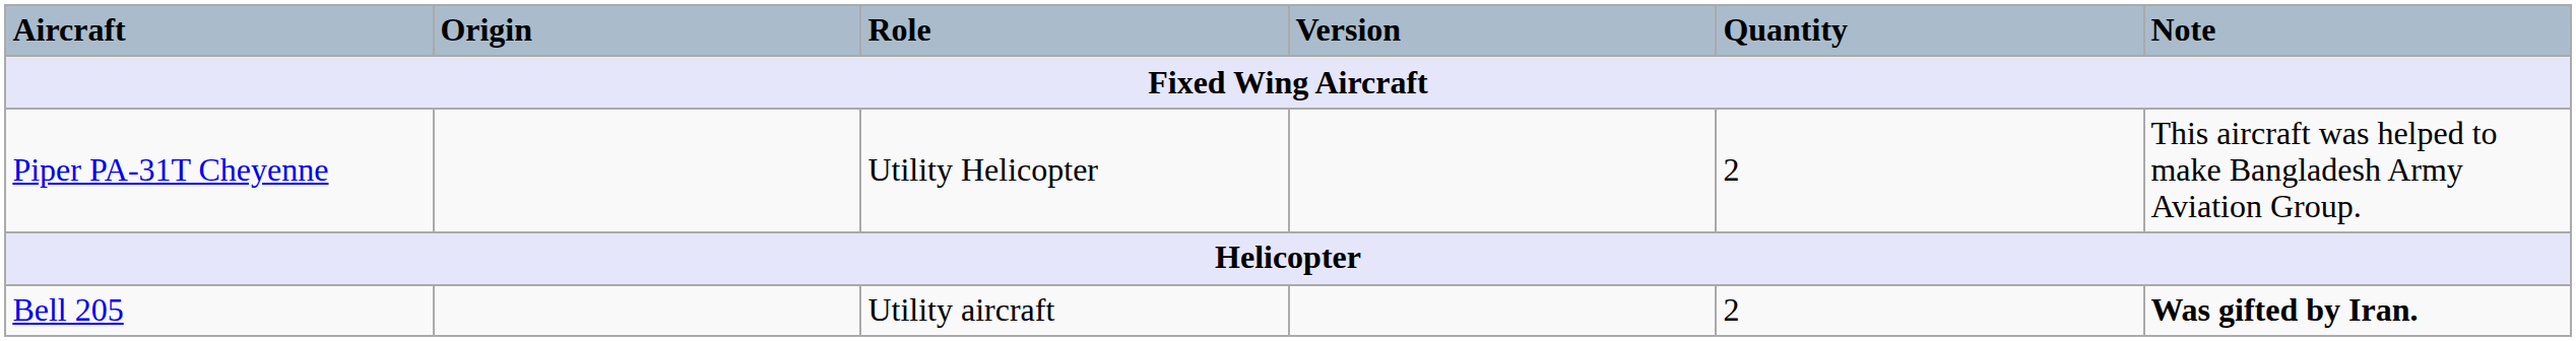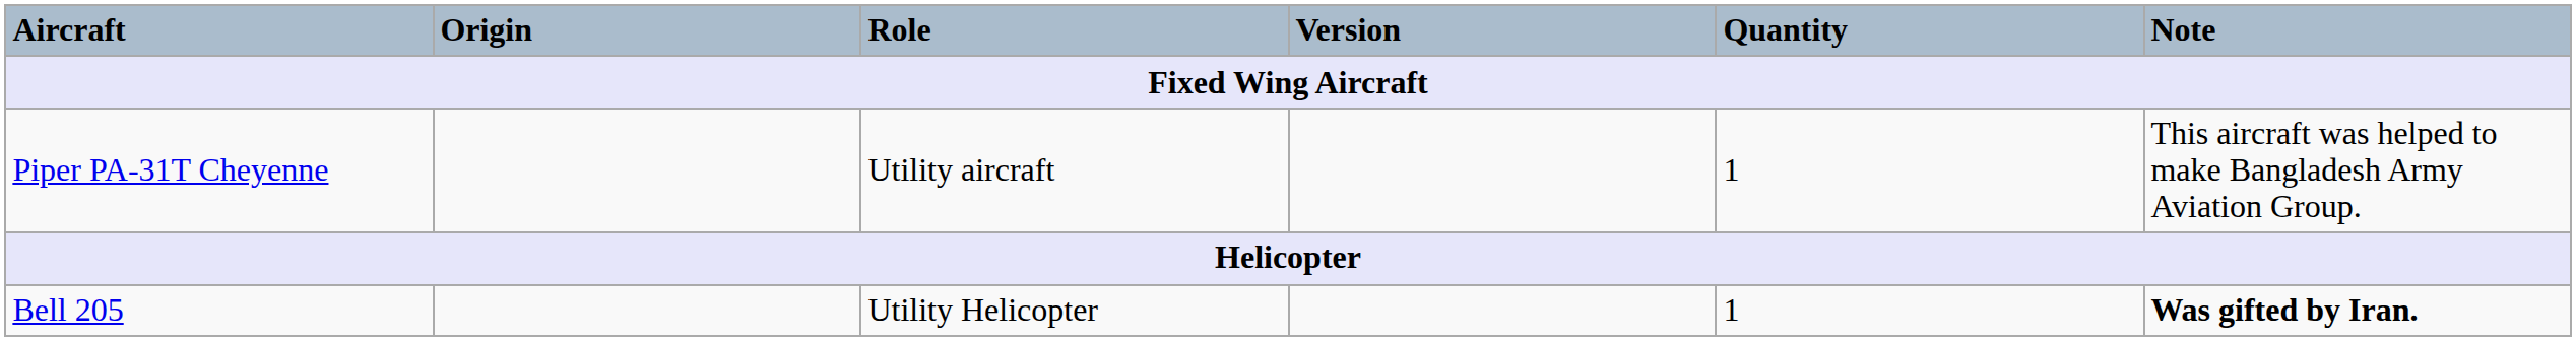Piper PA-31T Cheyenne | Role / Fixed Wing Aircraft: Utility Helicopter -> Utility aircraft
Piper PA-31T Cheyenne | Quantity / Fixed Wing Aircraft: 2 -> 1
Bell 205 | Role / Fixed Wing Aircraft: Utility aircraft -> Utility Helicopter
Bell 205 | Quantity / Fixed Wing Aircraft: 2 -> 1
